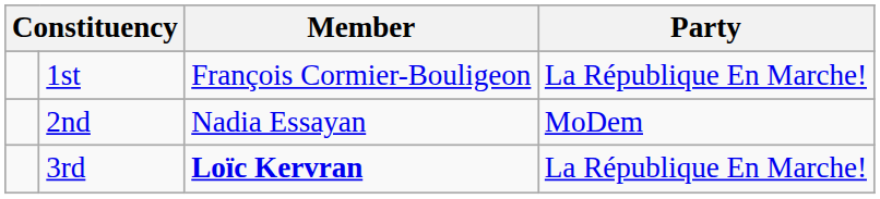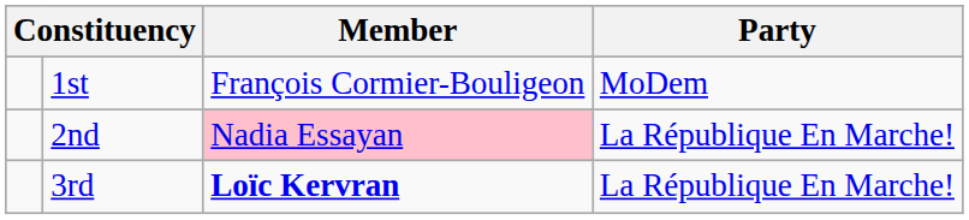1st | Party: La République En Marche! -> MoDem
2nd | Member: no background -> pink background
2nd | Party: MoDem -> La République En Marche!
